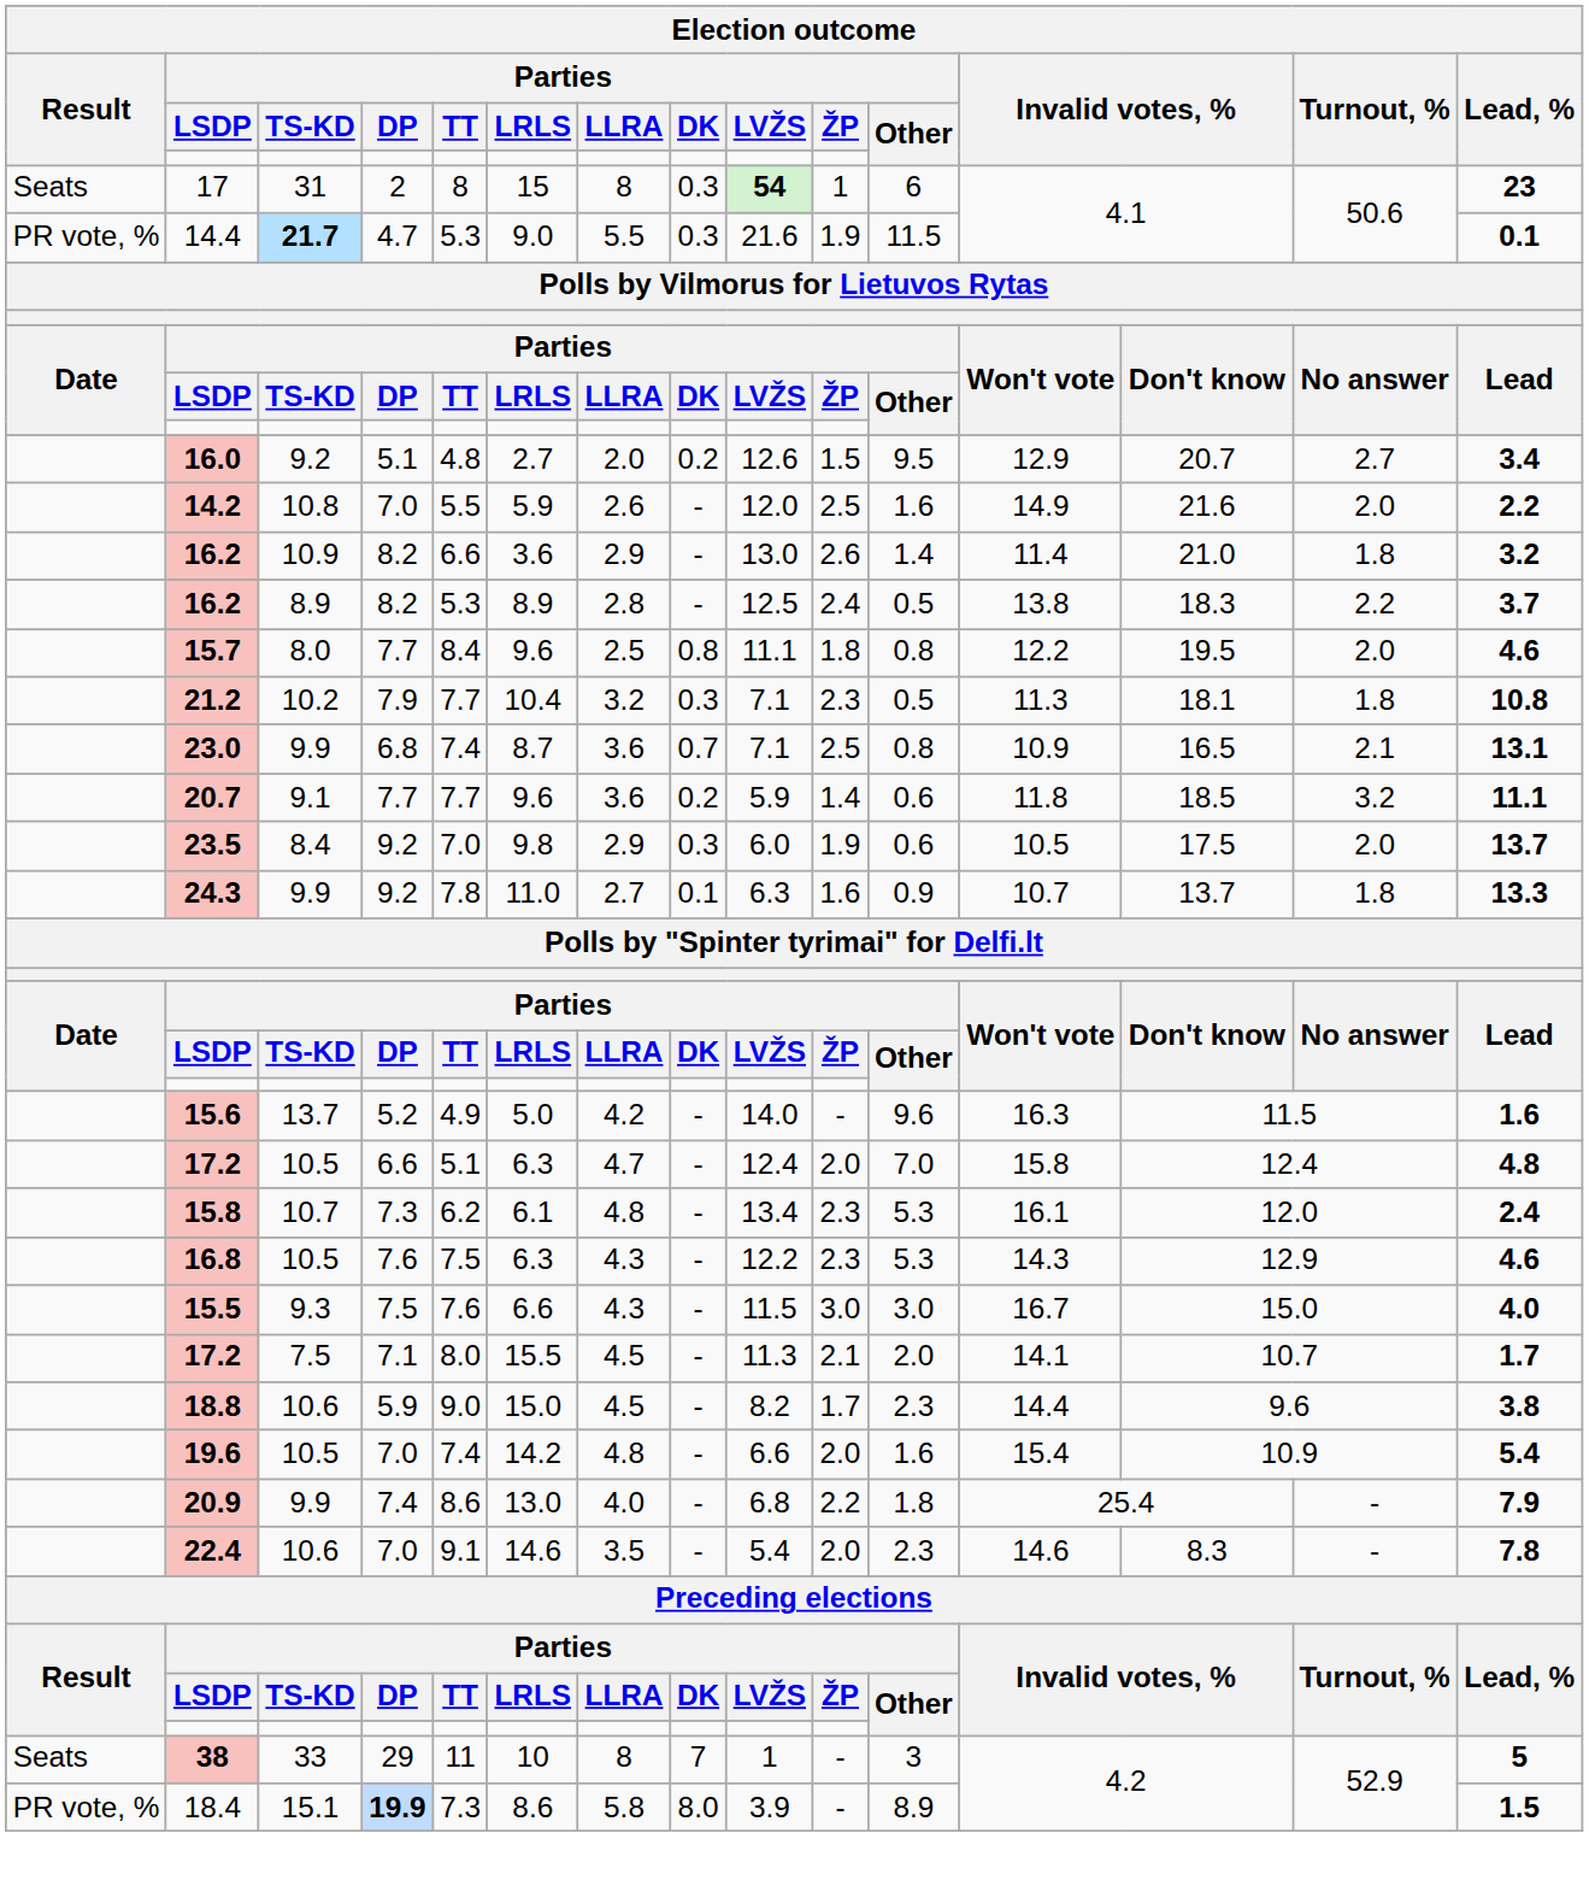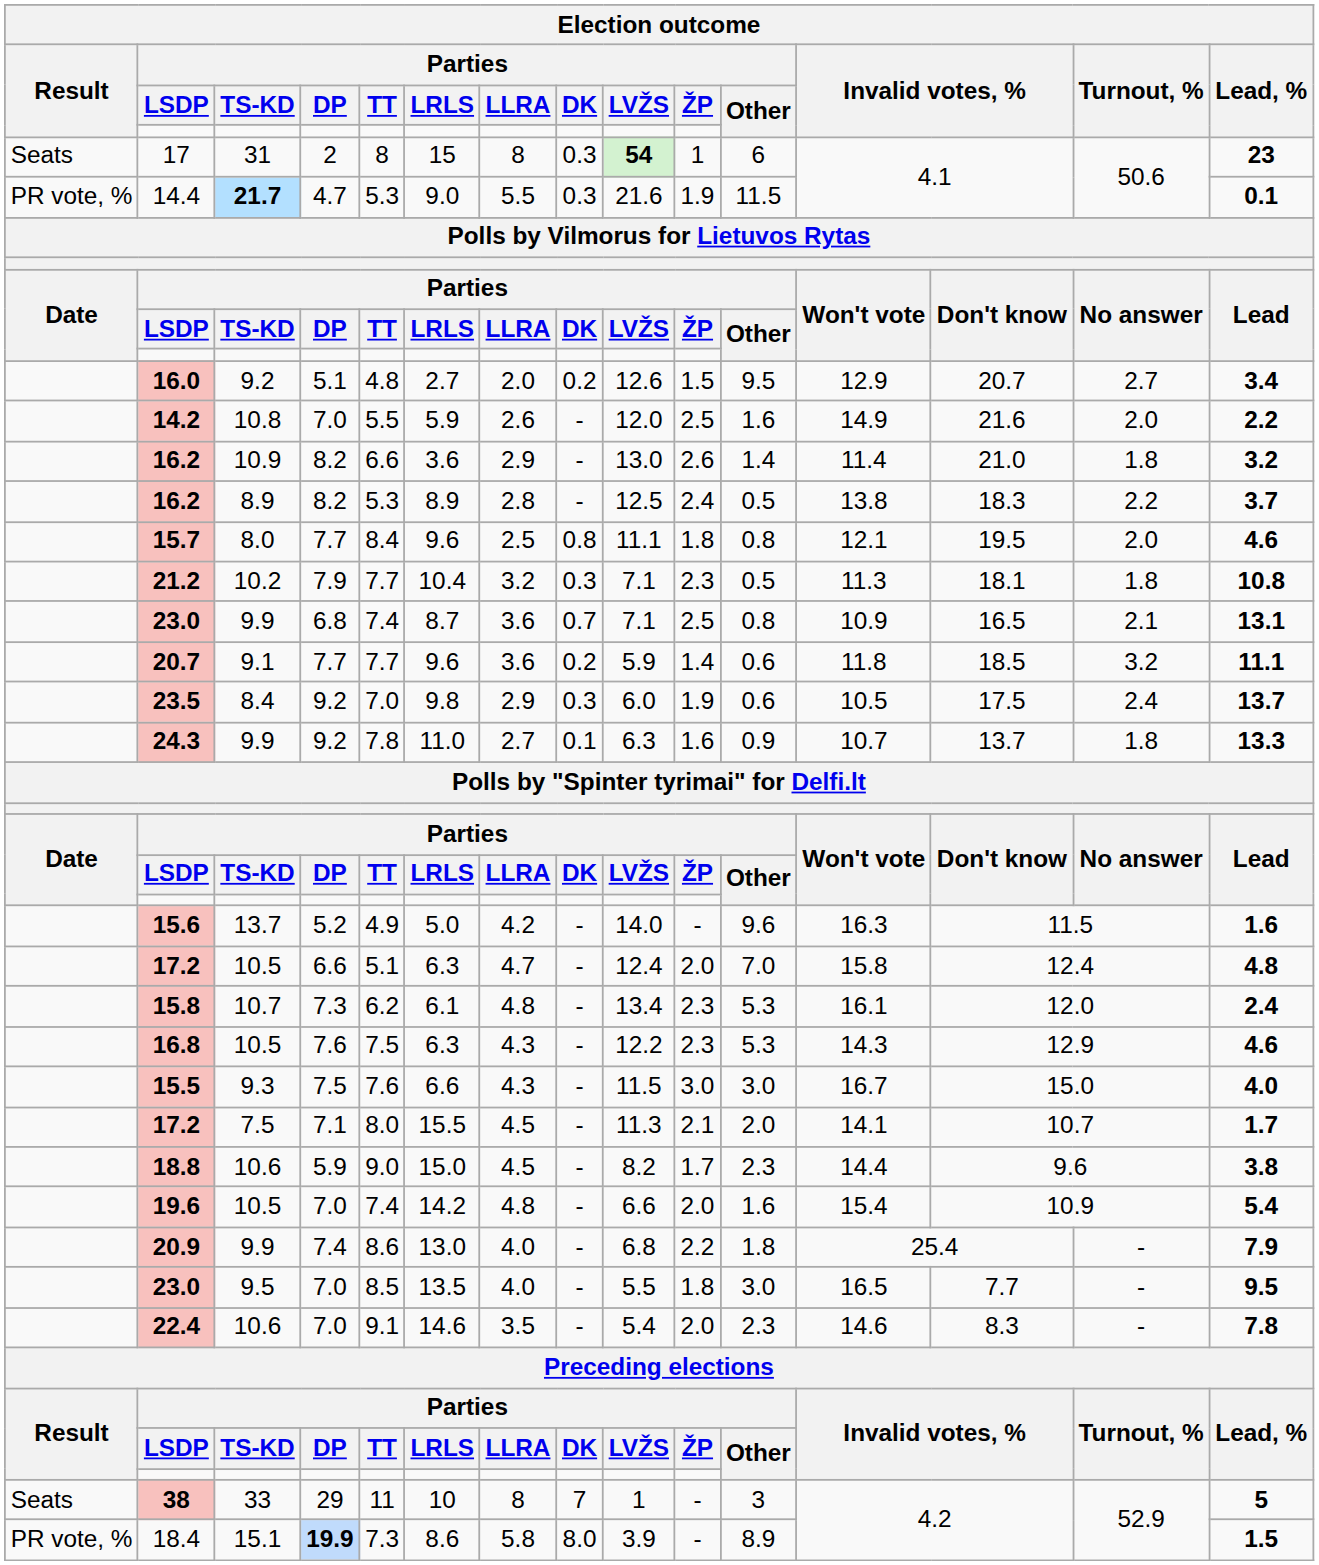15.7 | column 12: 12.2 -> 12.1
23.5 | Turnout, %: 2.0 -> 2.4
+ row: 23.0 | 9.5 | 7.0 | 8.5 | 13.5 | 4.0 | - | 5.5 | 1.8 | 3.0 | 16.5 | 7.7 | - | 9.5
